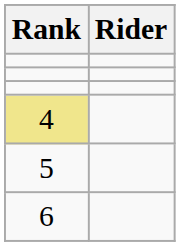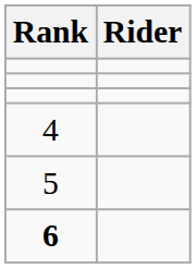row 5 | Rank: khaki background -> no background
row 7 | Rank: normal -> bold
